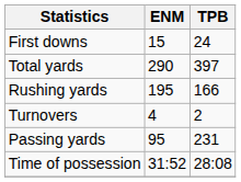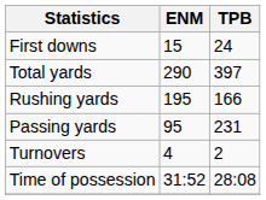rows swapped: Passing yards <-> Turnovers
